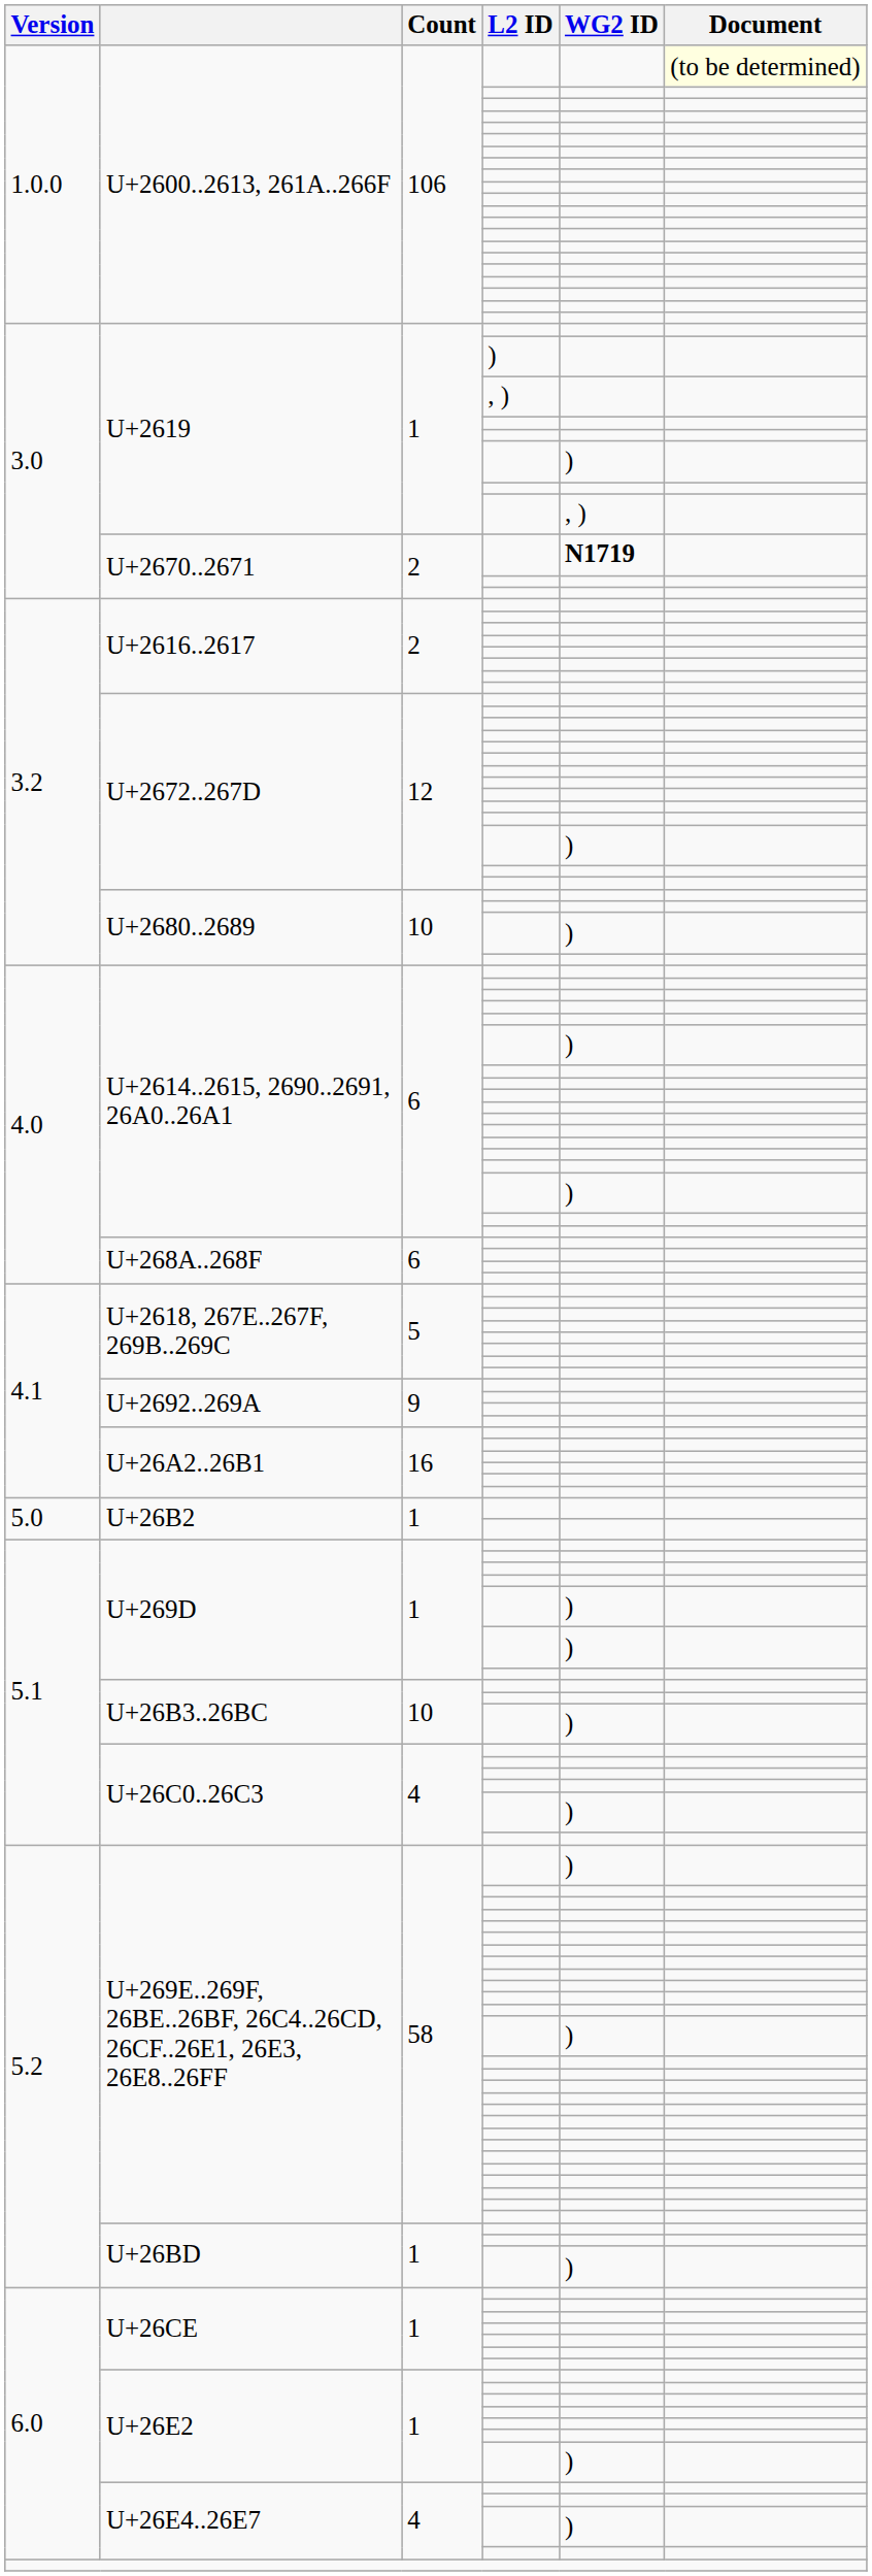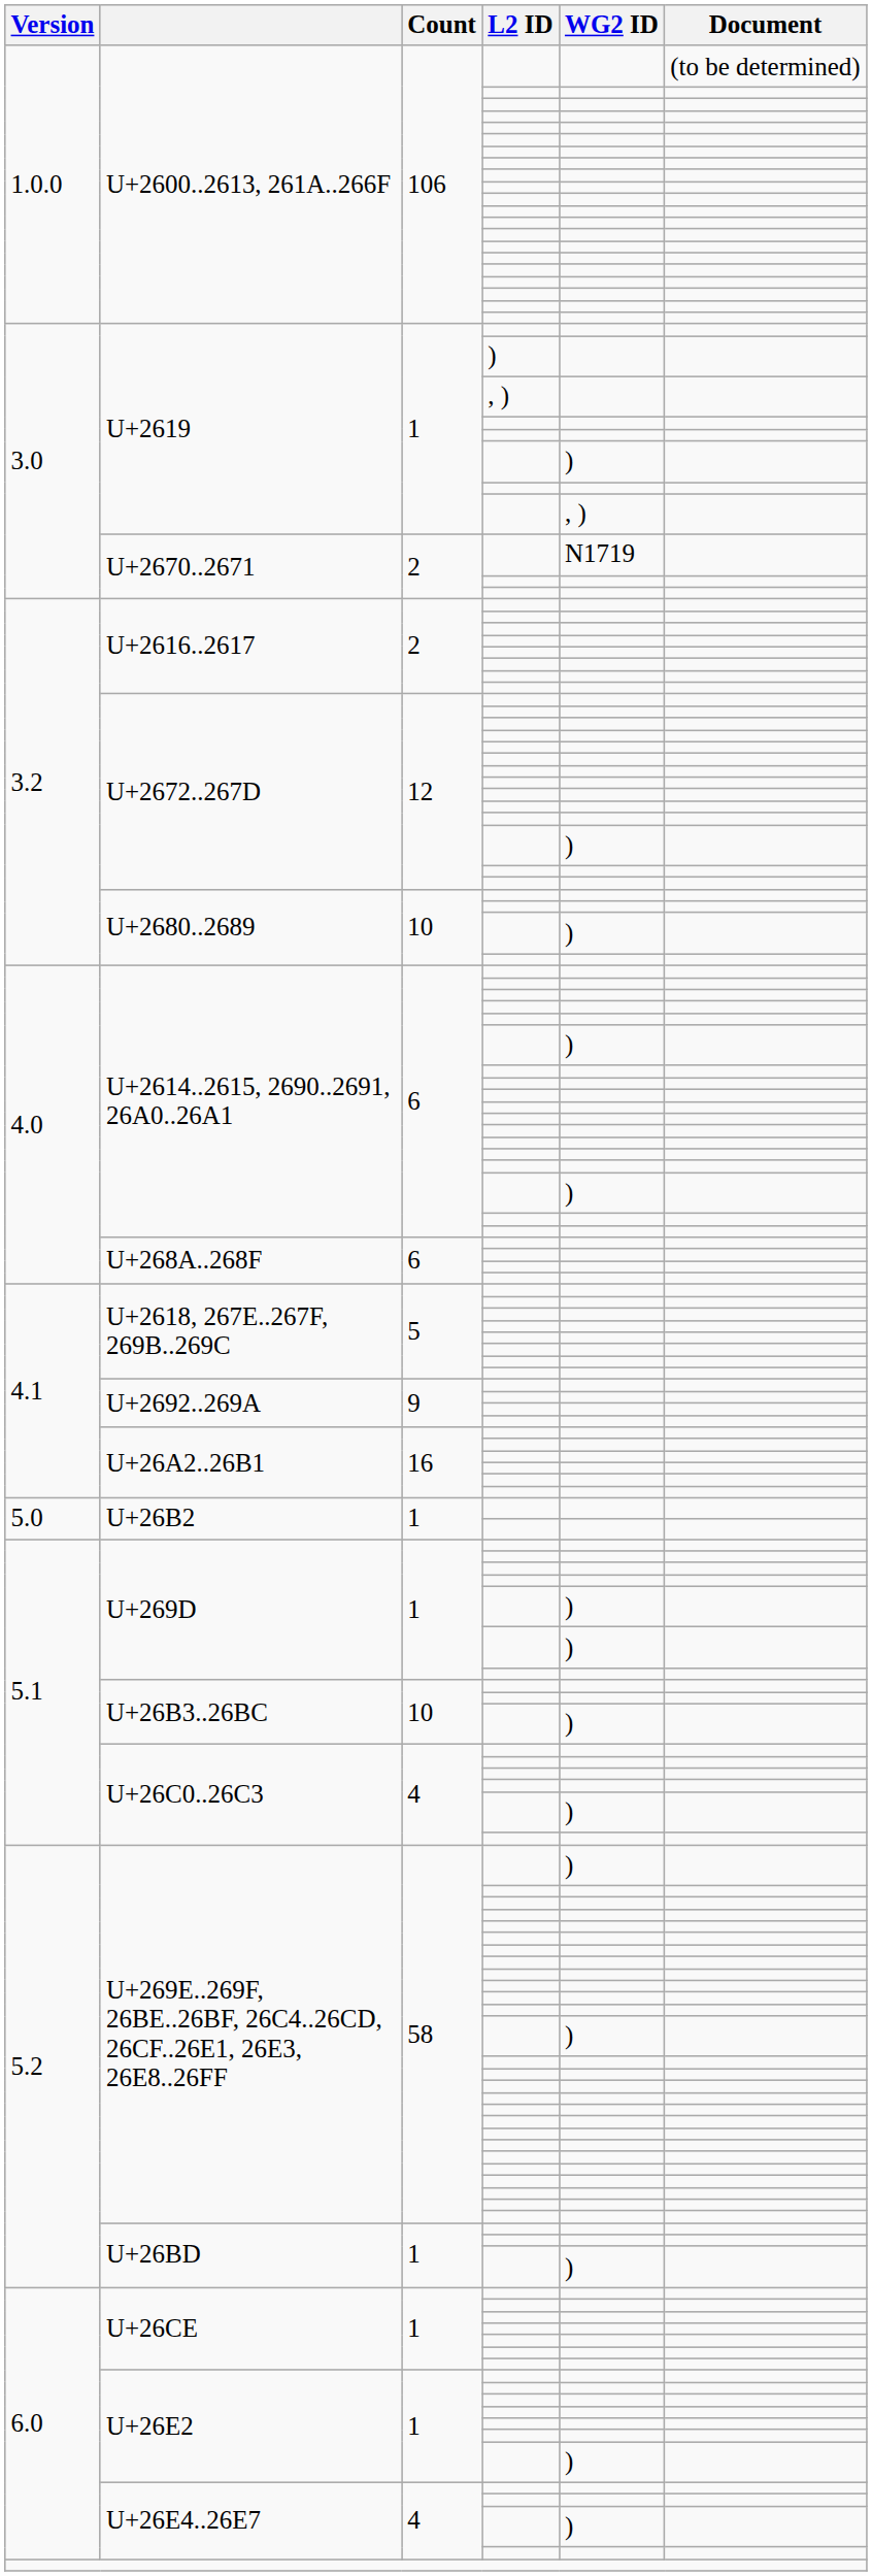row 2 | Document: lightyellow background -> no background
row 31 | WG2 ID: bold -> normal
